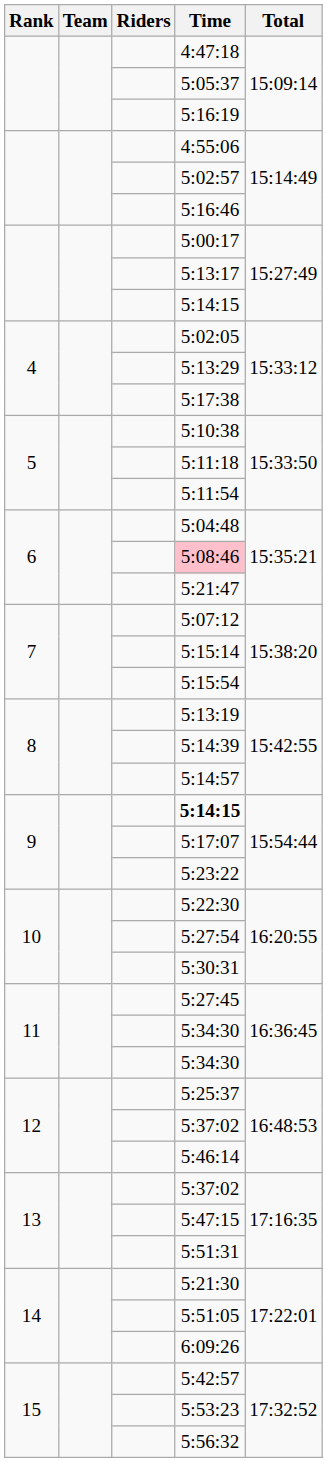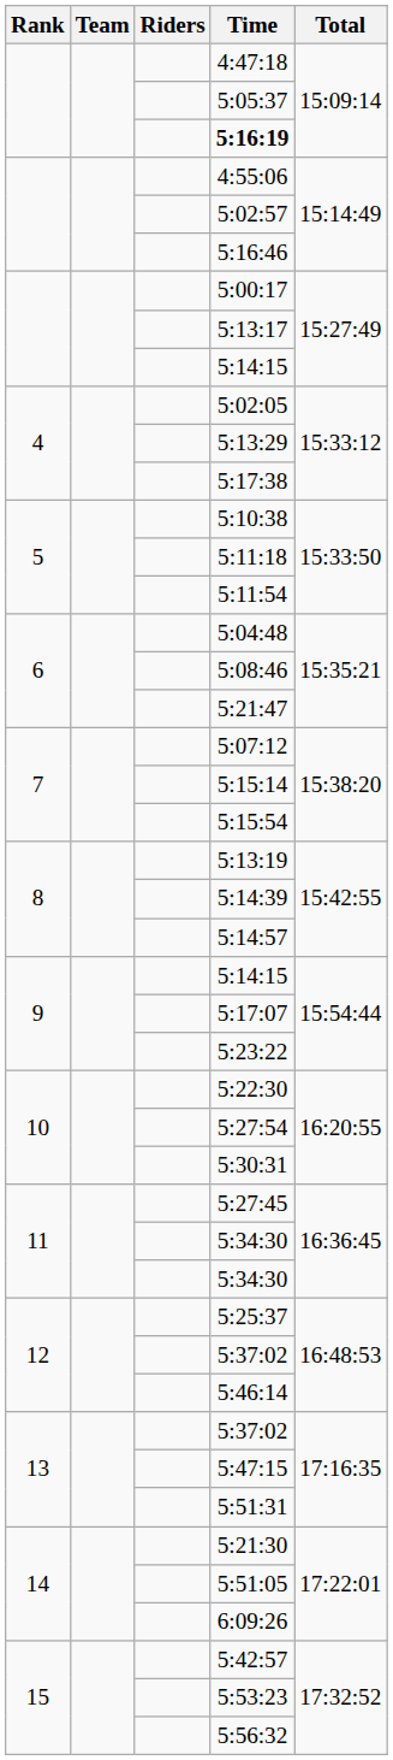5:16:19 | Time: normal -> bold
5:08:46 | Time: pink background -> no background
9 / 5:14:15 | Time: bold -> normal
